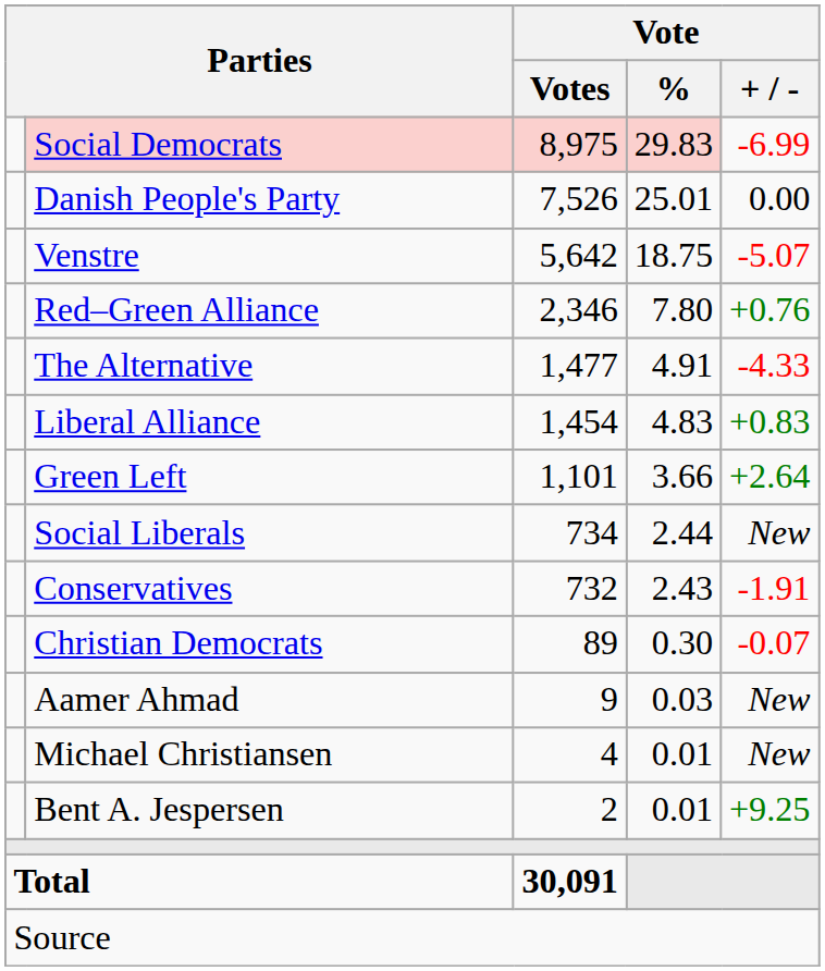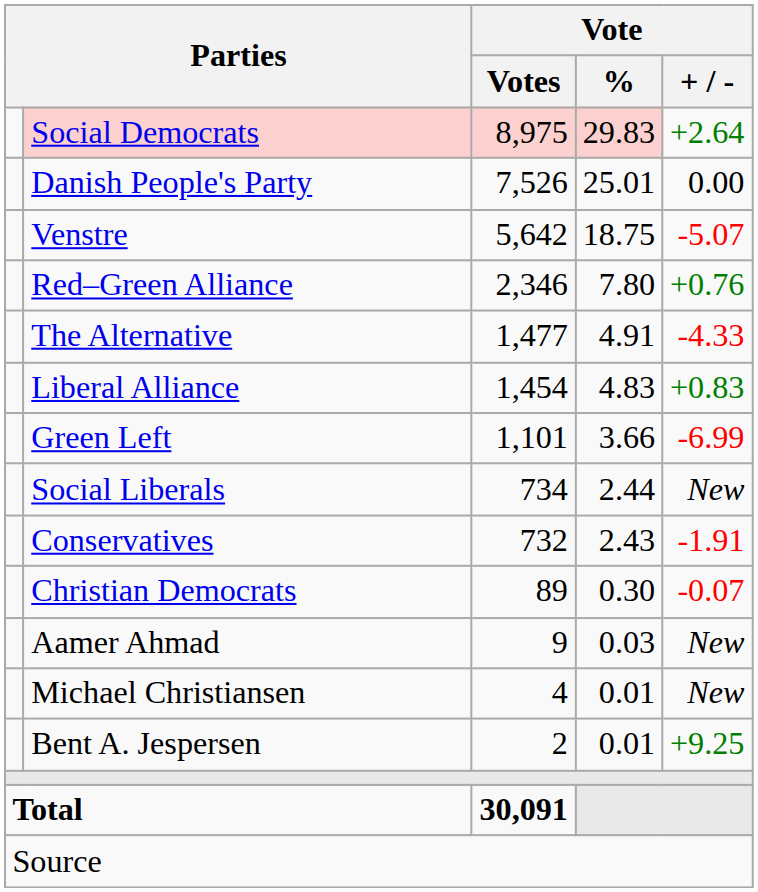Social Democrats | Vote / + / -: -6.99 -> +2.64
Green Left | Vote / + / -: +2.64 -> -6.99
